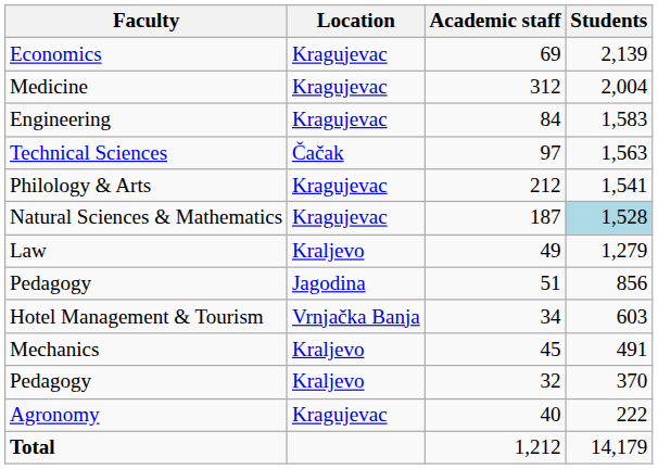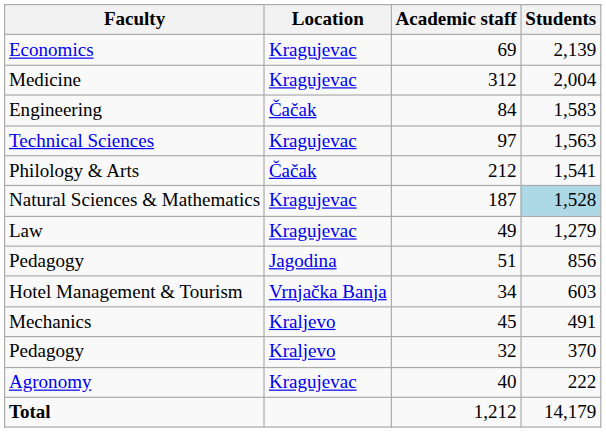Engineering | Location: Kragujevac -> Čačak
Technical Sciences | Location: Čačak -> Kragujevac
Philology & Arts | Location: Kragujevac -> Čačak
Law | Location: Kraljevo -> Kragujevac
